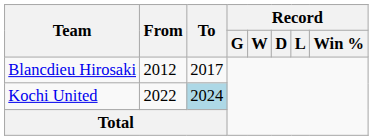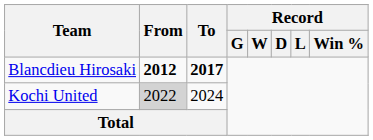Blancdieu Hirosaki | From: normal -> bold
Blancdieu Hirosaki | To: normal -> bold
Kochi United | From: no background -> lightgrey background
Kochi United | To: lightblue background -> no background
